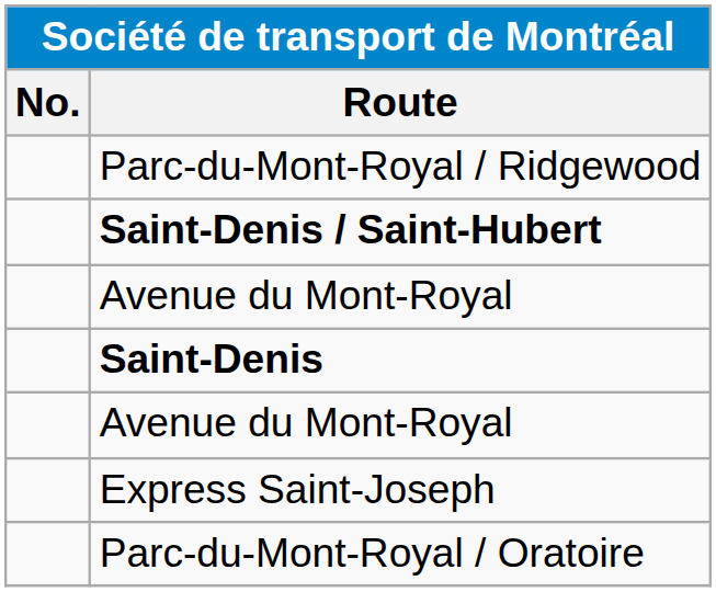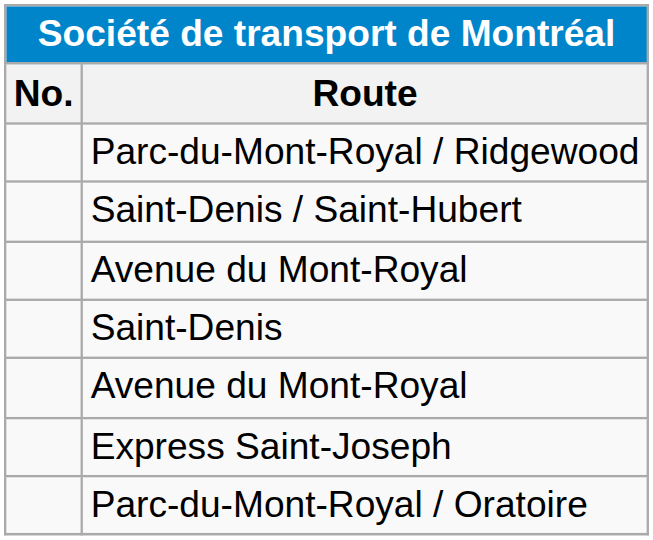Saint-Denis / Saint-Hubert | Route: bold -> normal
Saint-Denis | Route: bold -> normal
